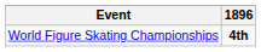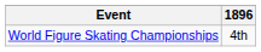World Figure Skating Championships | 1896: bold -> normal
